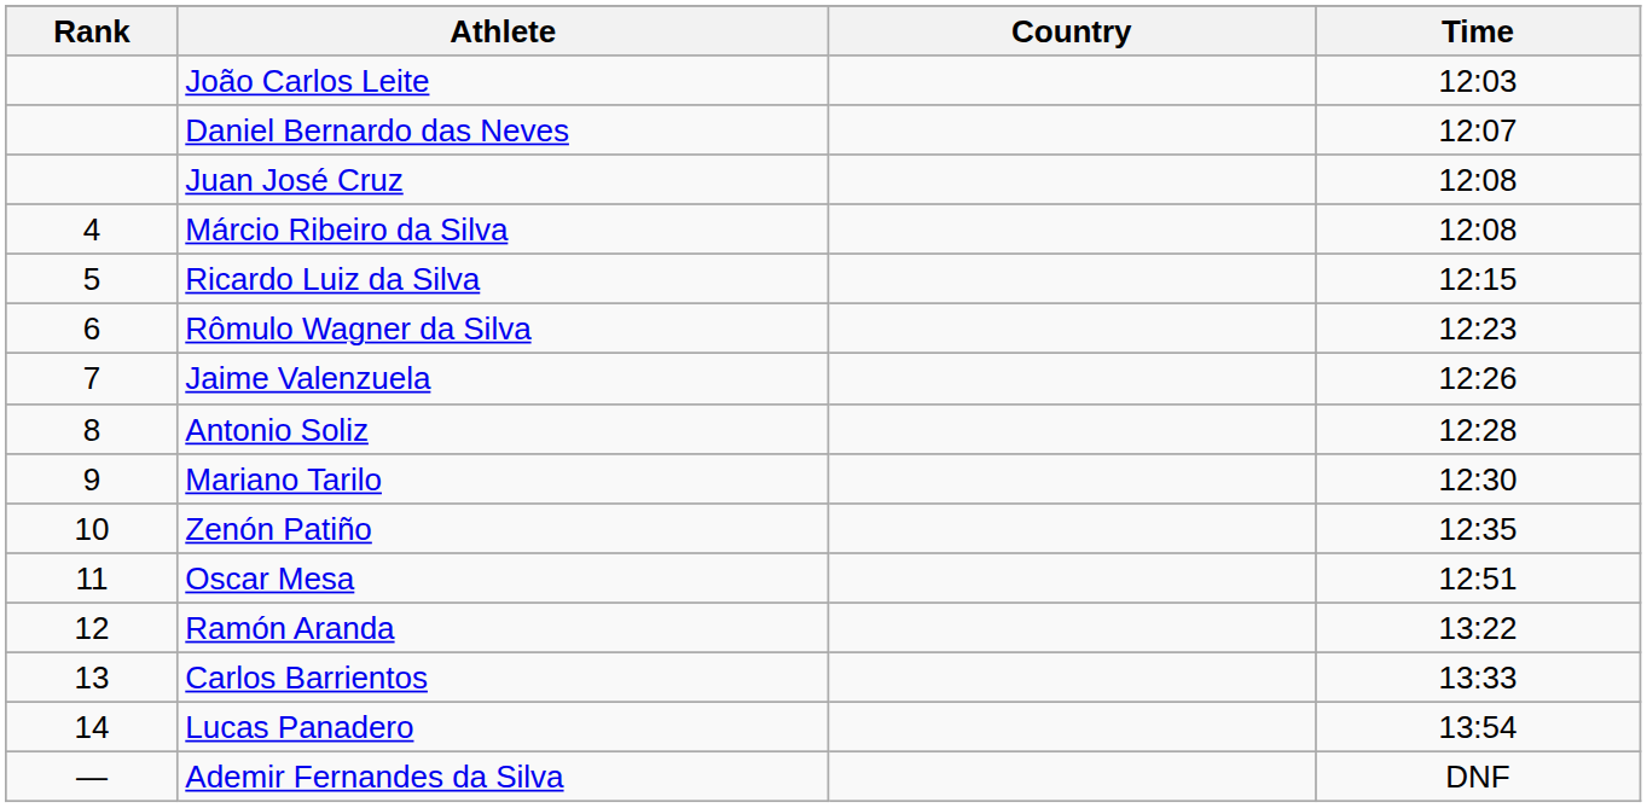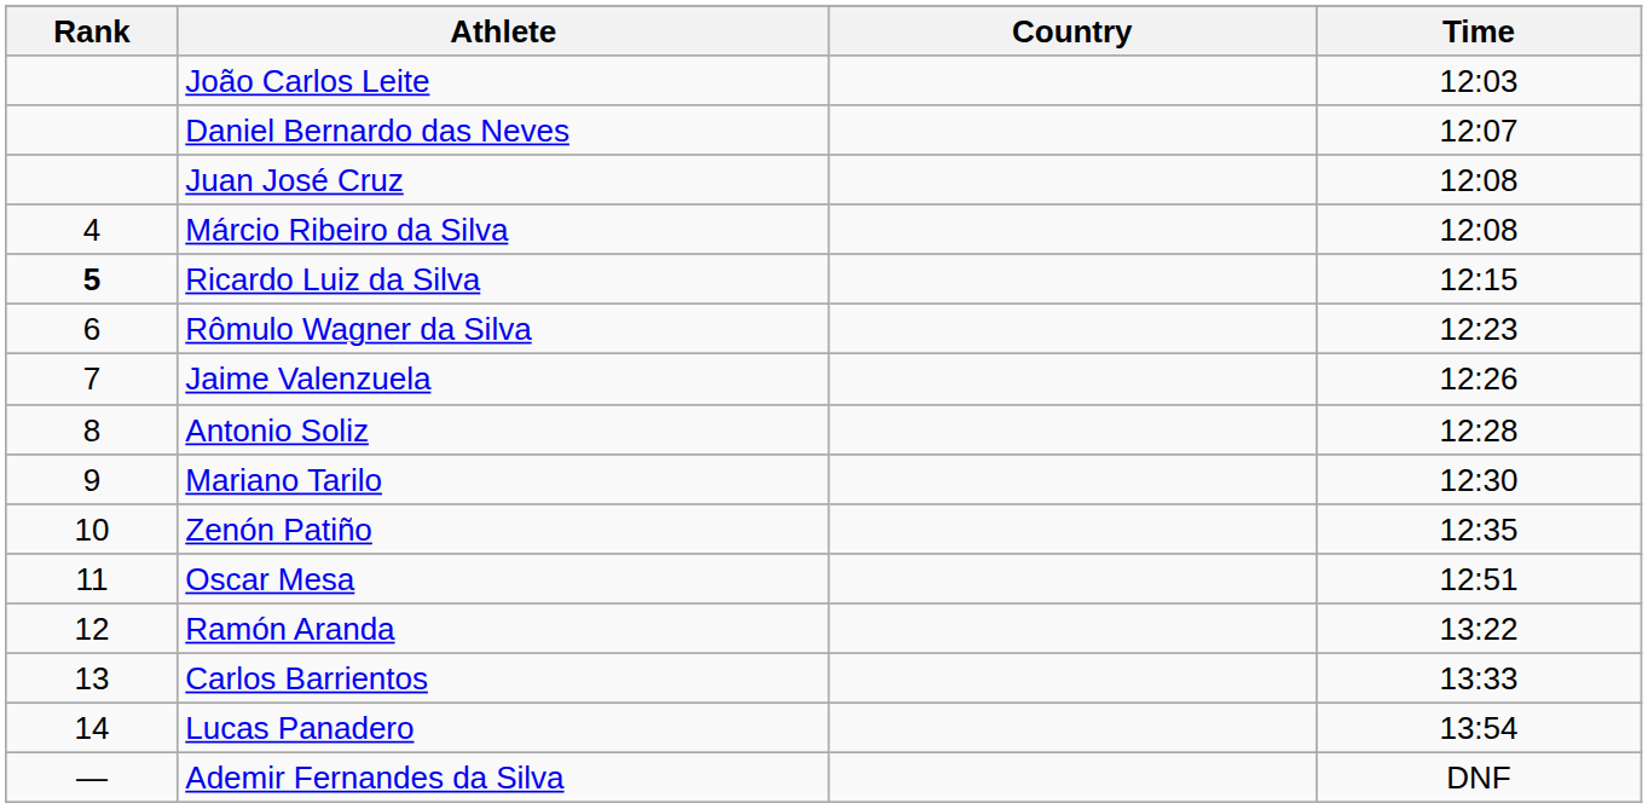Ricardo Luiz da Silva | Rank: normal -> bold
